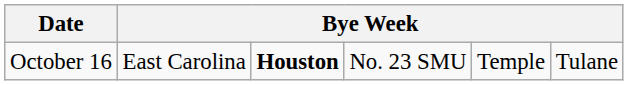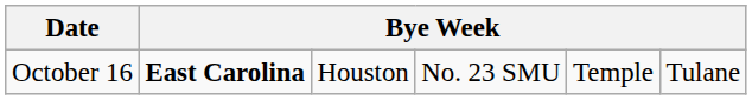October 16 | column 2: normal -> bold
October 16 | column 3: bold -> normal
